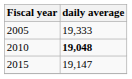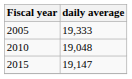2010 | daily average: bold -> normal
